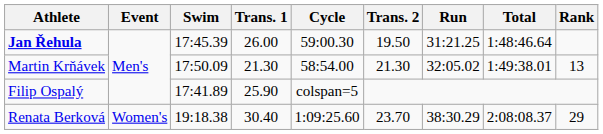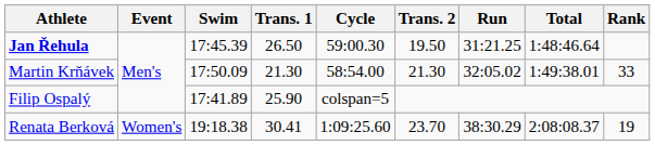Jan Řehula | Trans. 1: 26.00 -> 26.50
Martin Krňávek | Rank: 13 -> 33
Renata Berková | Trans. 1: 30.40 -> 30.41
Renata Berková | Rank: 29 -> 19
